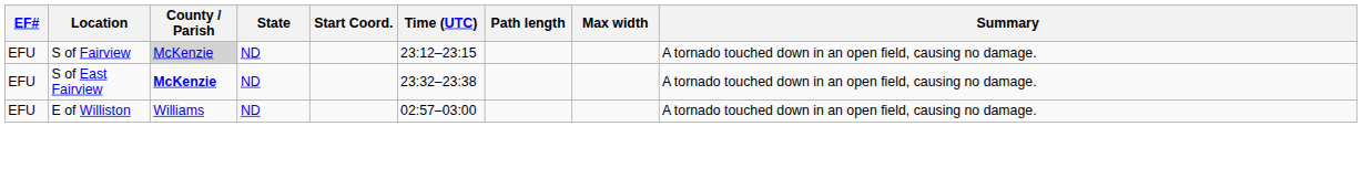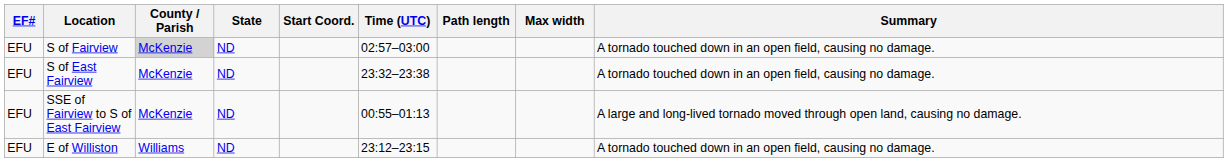S of Fairview | Time (UTC): 23:12–23:15 -> 02:57–03:00
S of East Fairview | County / Parish: bold -> normal
+ row: EFU | SSE of Fairview to S of East Fairview | McKenzie | ND | 00:55–01:13 | A large and long-lived tornado moved through open land, causing no damage.
E of Williston | Time (UTC): 02:57–03:00 -> 23:12–23:15
